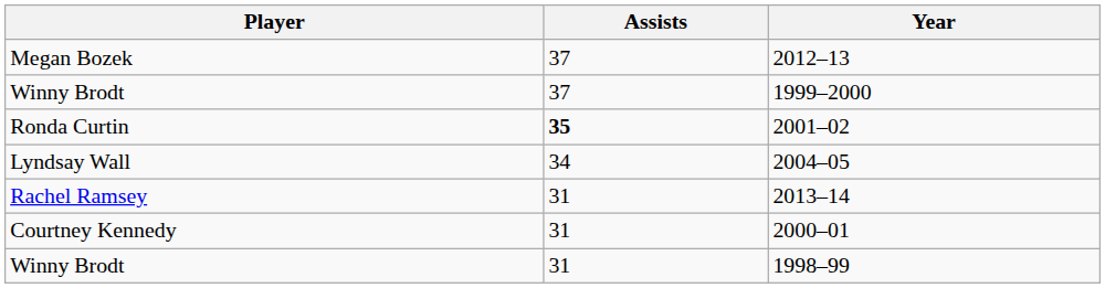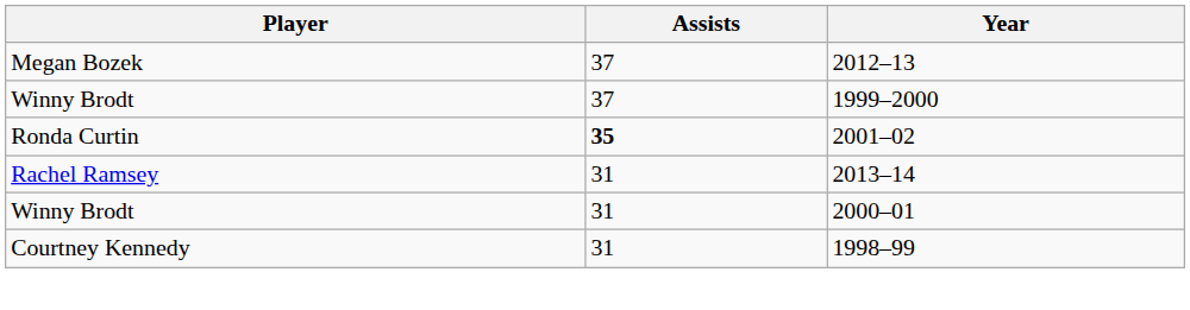- row: Lyndsay Wall | 34 | 2004–05
2000–01 | Player: Courtney Kennedy -> Winny Brodt
1998–99 | Player: Winny Brodt -> Courtney Kennedy
